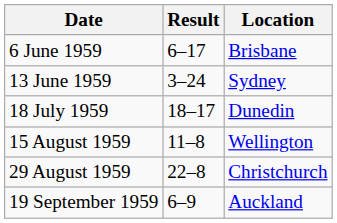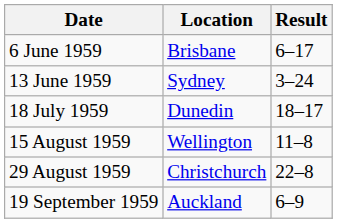columns swapped: Location <-> Result
